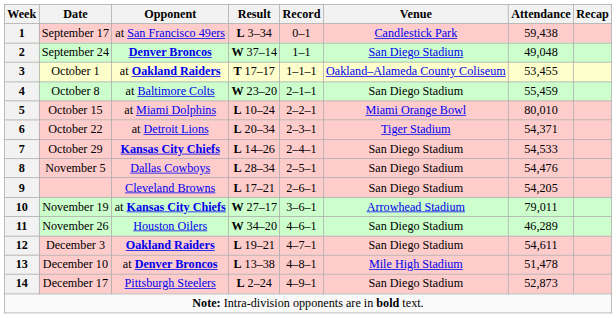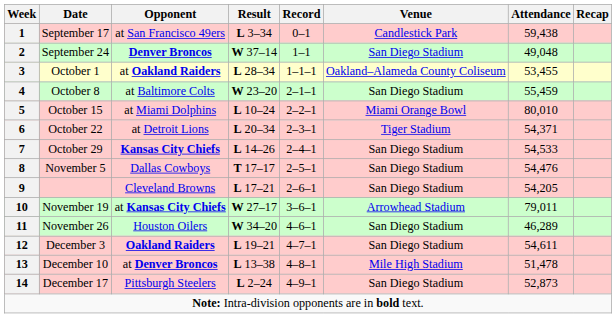3 | Result: T 17–17 -> L 28–34
8 | Result: L 28–34 -> T 17–17
